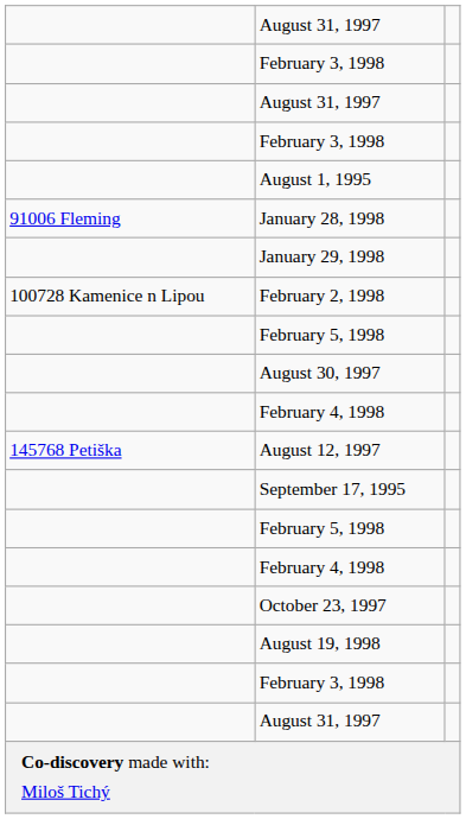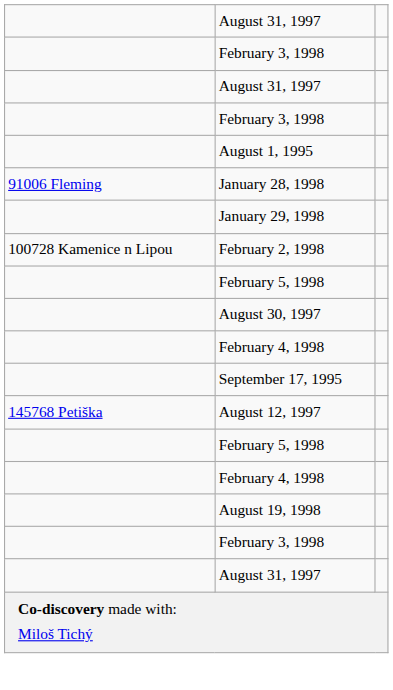rows swapped: September 17, 1995 <-> August 12, 1997
- row: October 23, 1997
